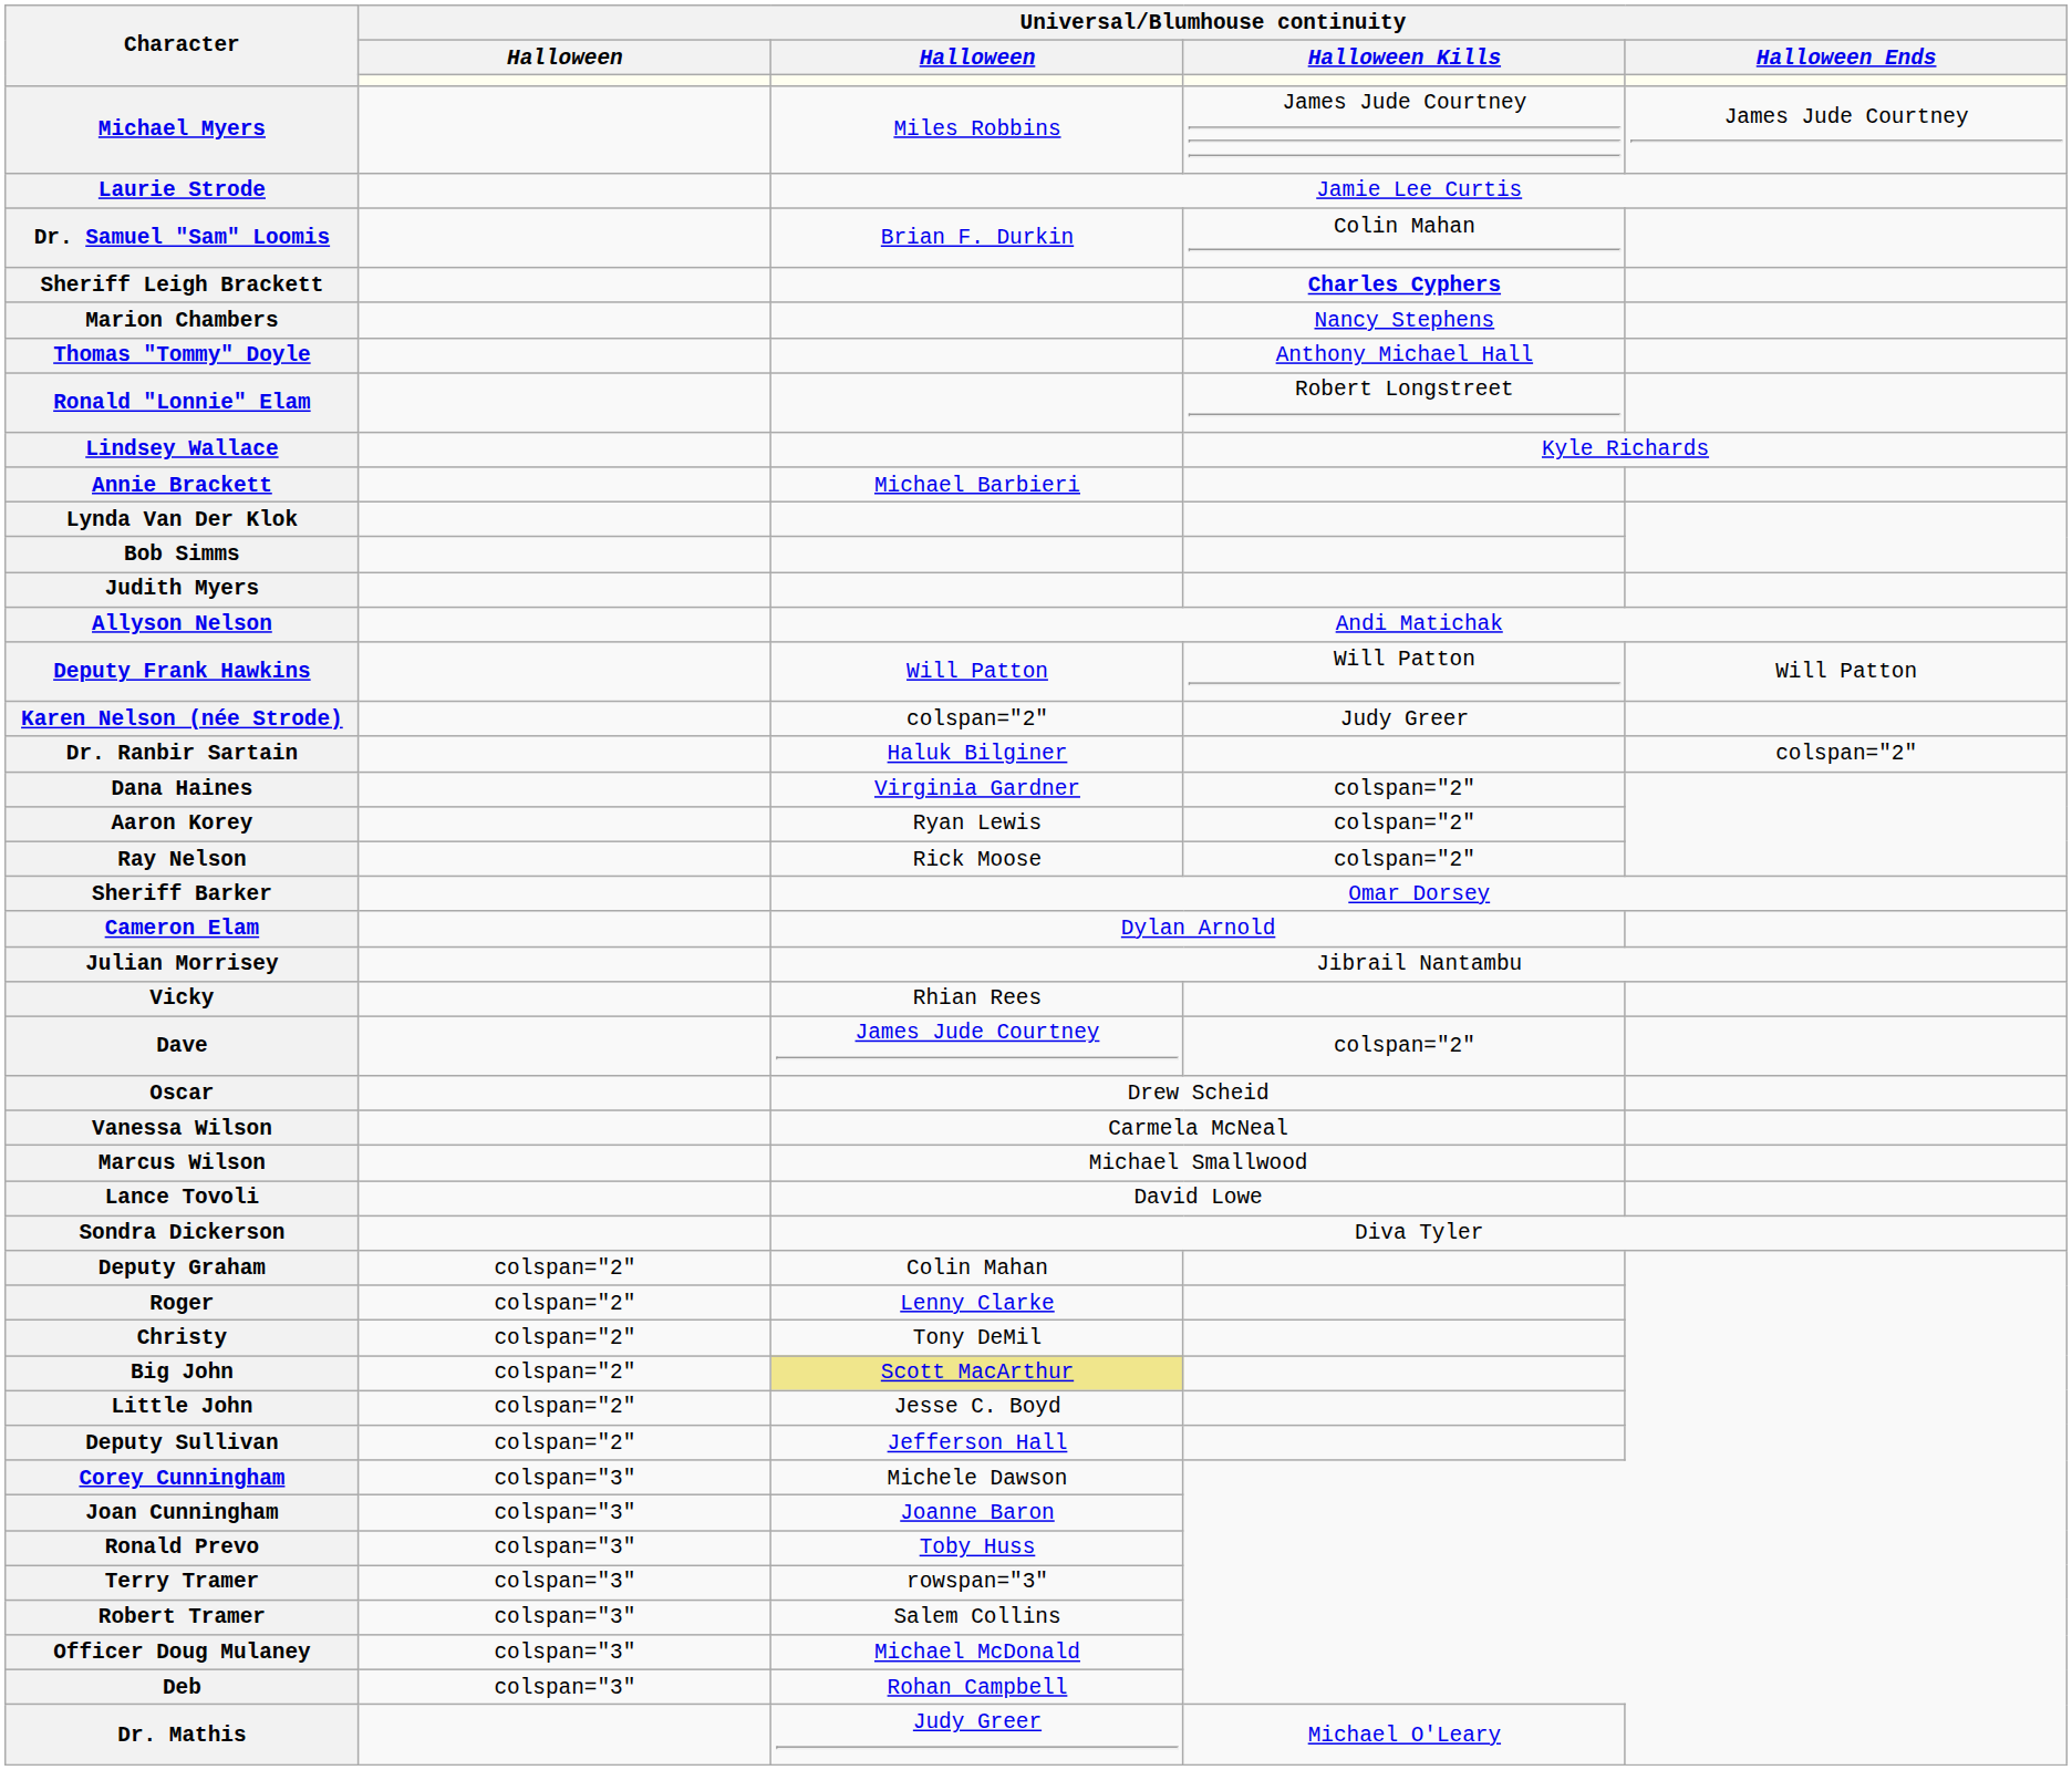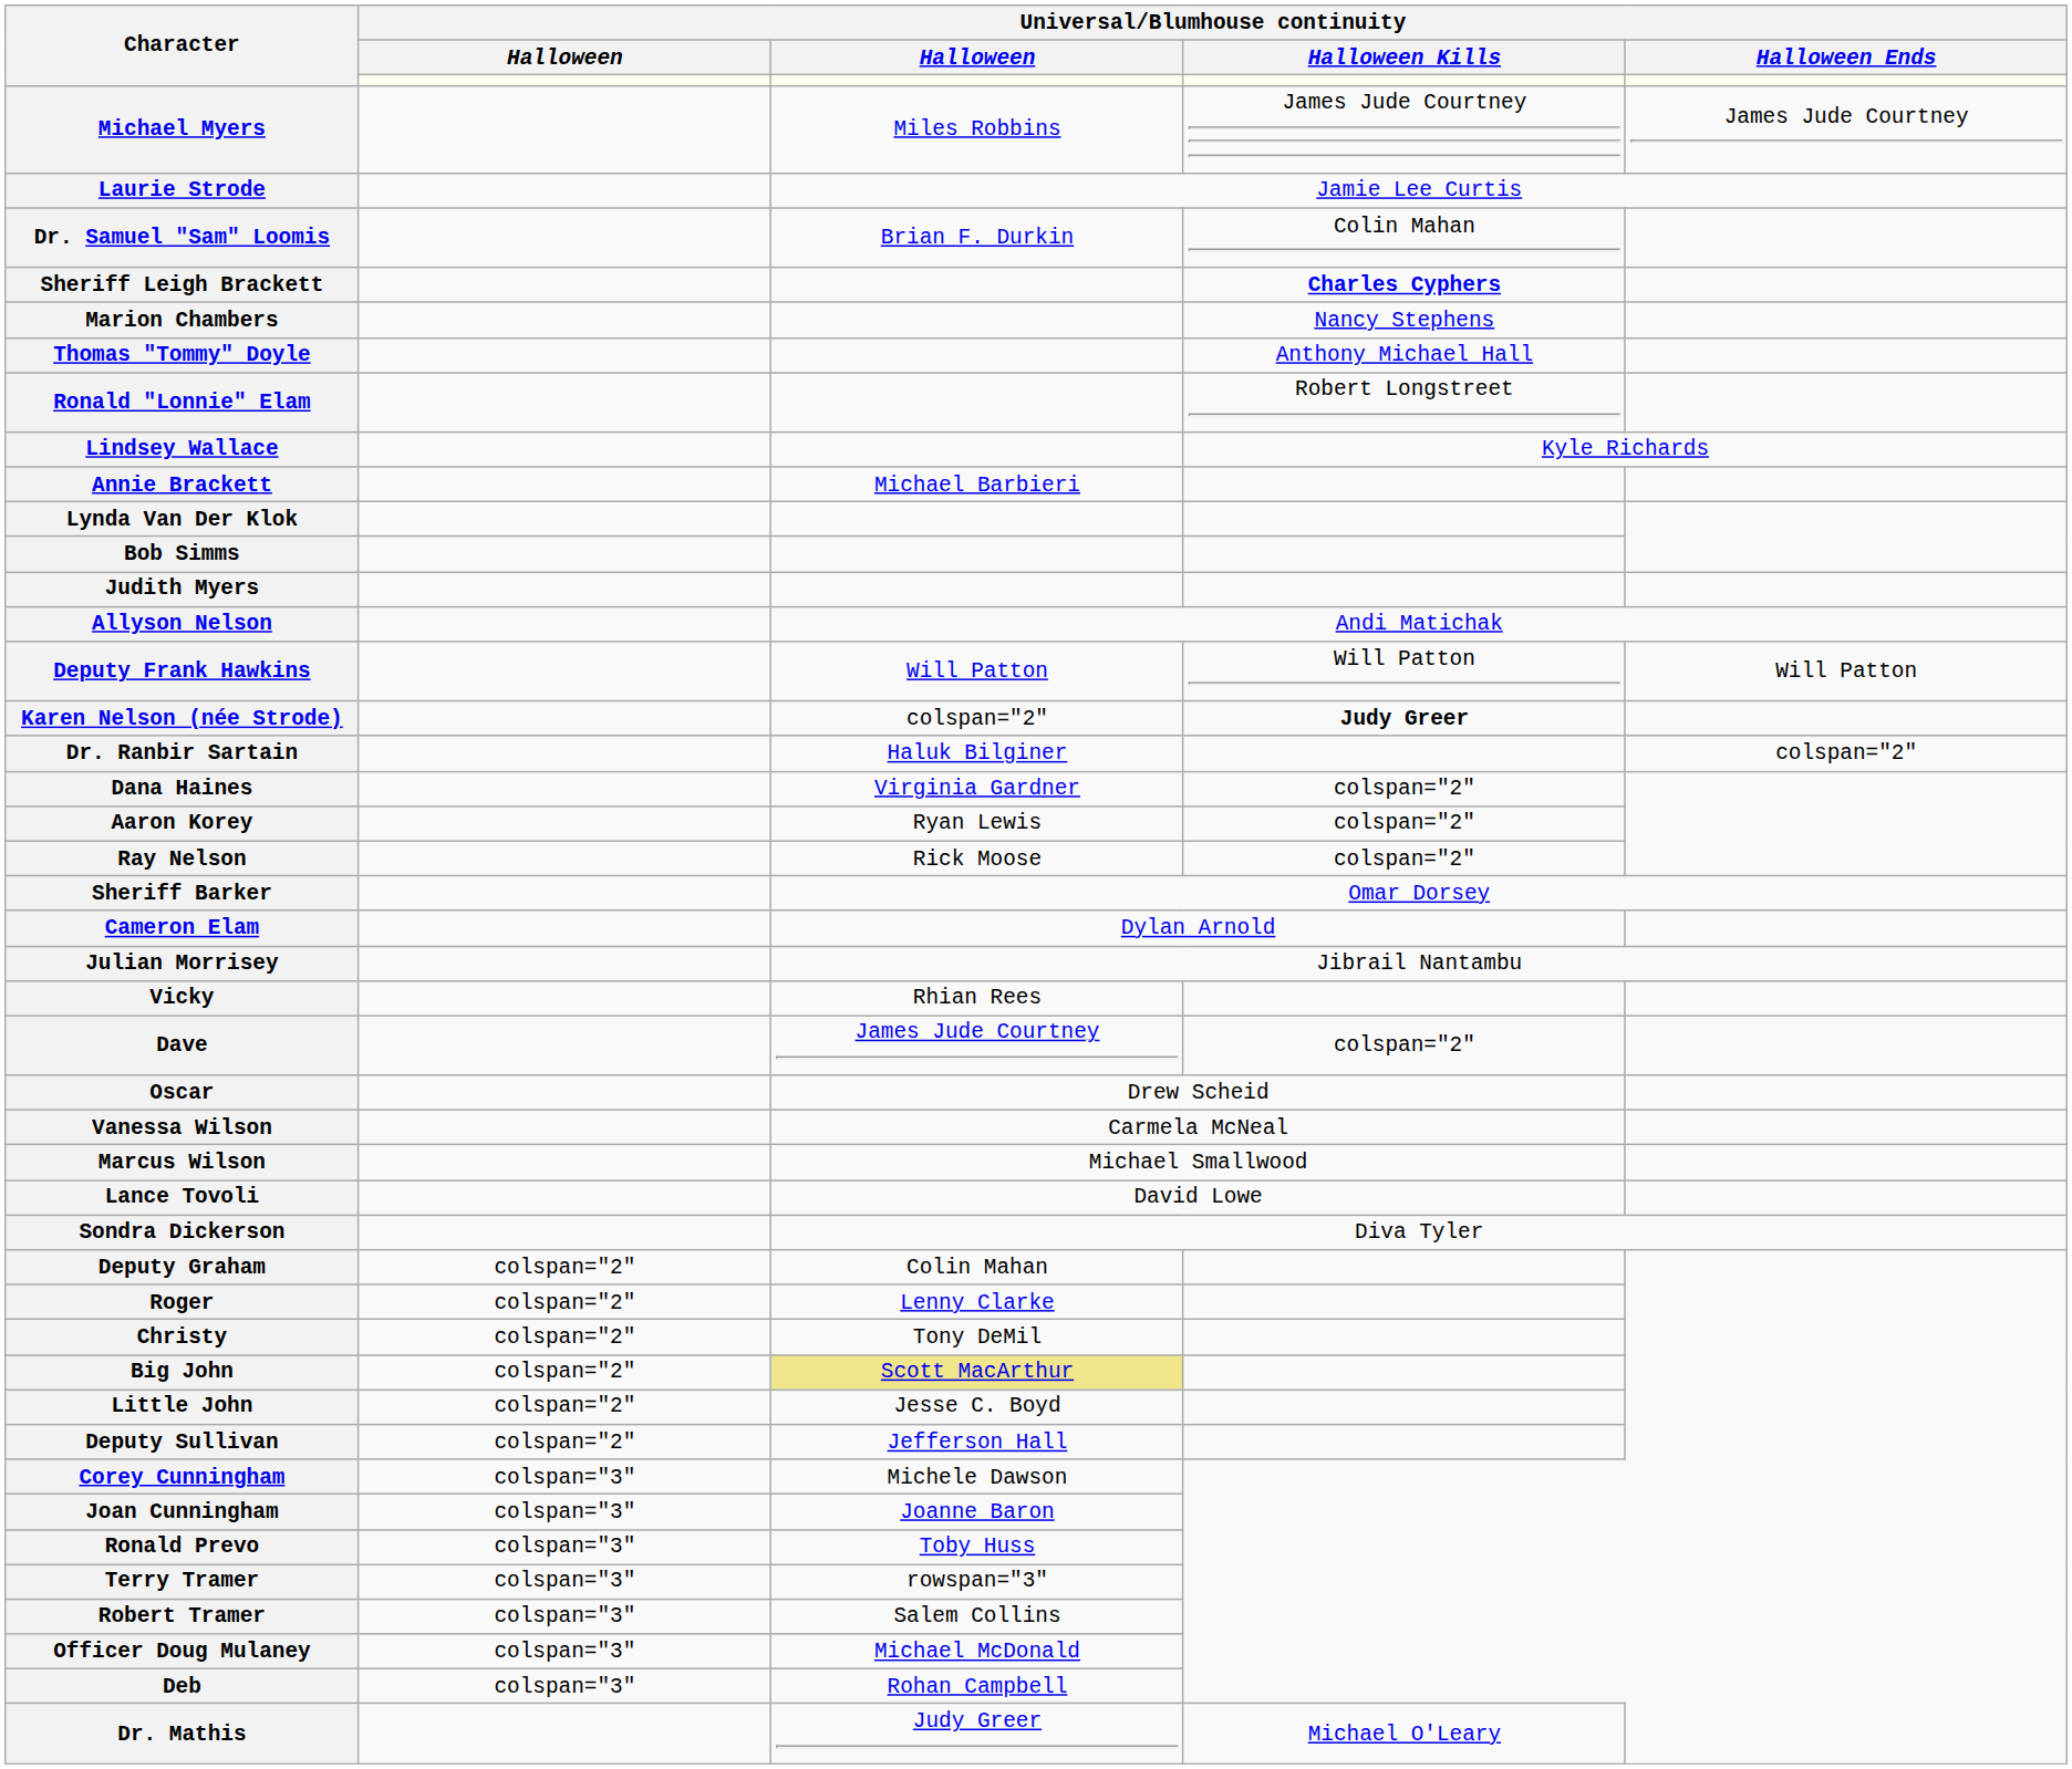Karen Nelson (née Strode) | Universal/Blumhouse continuity / Halloween Kills: normal -> bold
